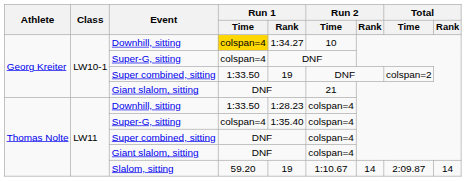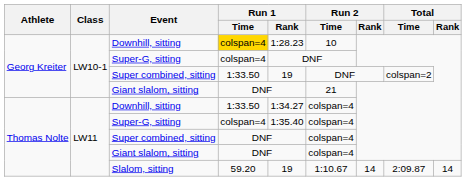Georg Kreiter / Downhill, sitting | Run 1 / Rank: 1:34.27 -> 1:28.23
Thomas Nolte / Downhill, sitting | Run 1 / Rank: 1:28.23 -> 1:34.27
